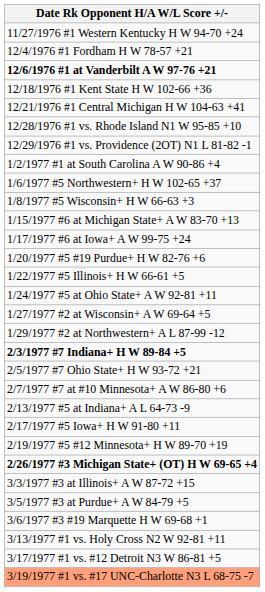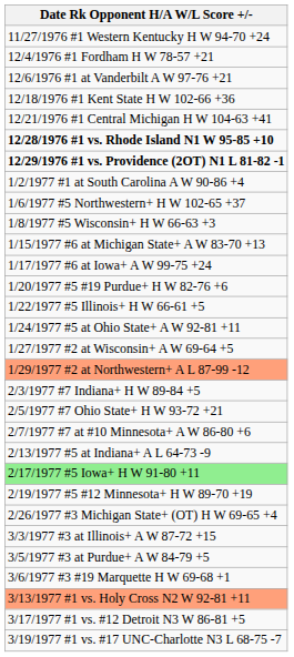row 4 | column 1: bold -> normal
row 7 | column 1: normal -> bold
row 8 | column 1: normal -> bold
row 18 | column 1: no background -> lightsalmon background
row 19 | column 1: bold -> normal
row 23 | column 1: no background -> lightgreen background
row 25 | column 1: bold -> normal
row 29 | column 1: no background -> lightsalmon background
row 31 | column 1: lightsalmon background -> no background
